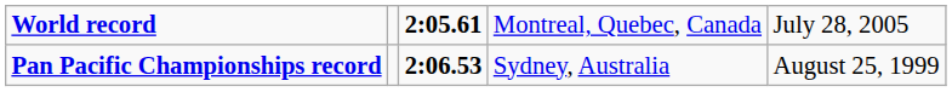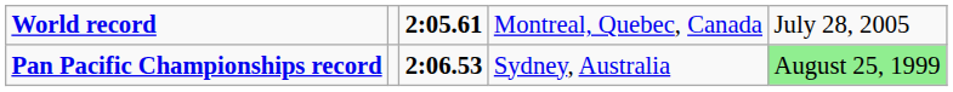Pan Pacific Championships record | column 5: no background -> lightgreen background
